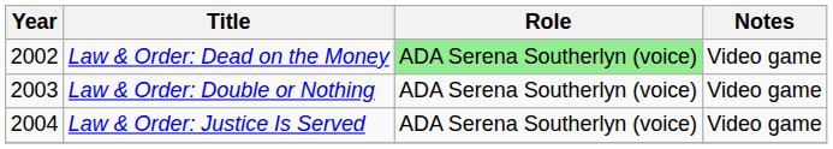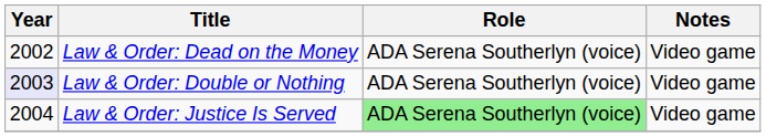Law & Order: Dead on the Money | Role: lightgreen background -> no background
Law & Order: Double or Nothing | Year: no background -> lavender background
Law & Order: Justice Is Served | Role: no background -> lightgreen background
